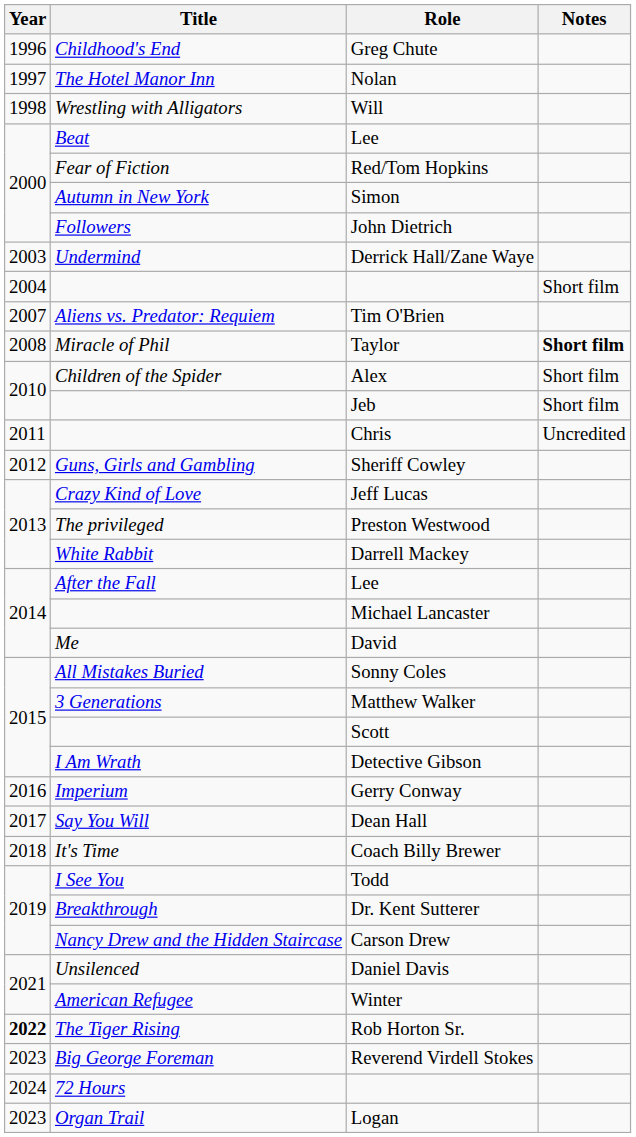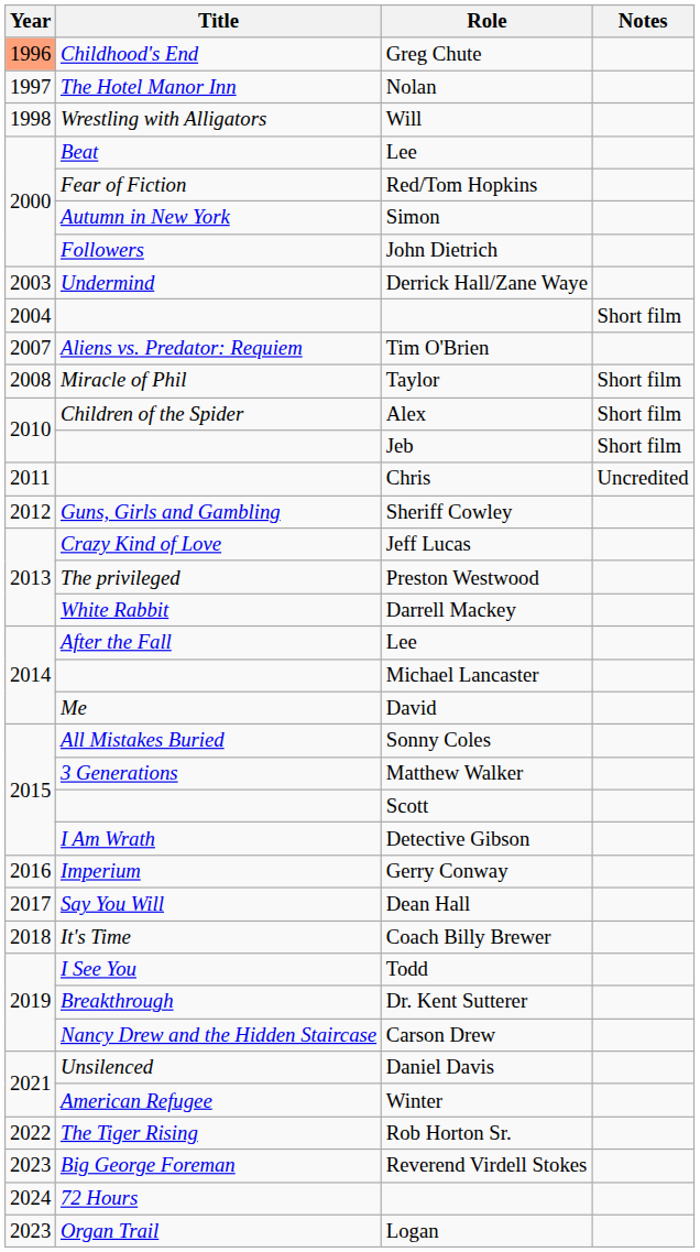Greg Chute | Year: no background -> lightsalmon background
Taylor | Notes: bold -> normal
Rob Horton Sr. | Year: bold -> normal
